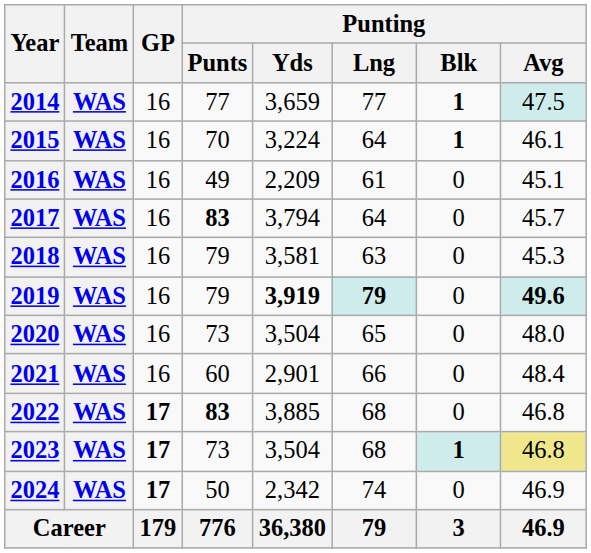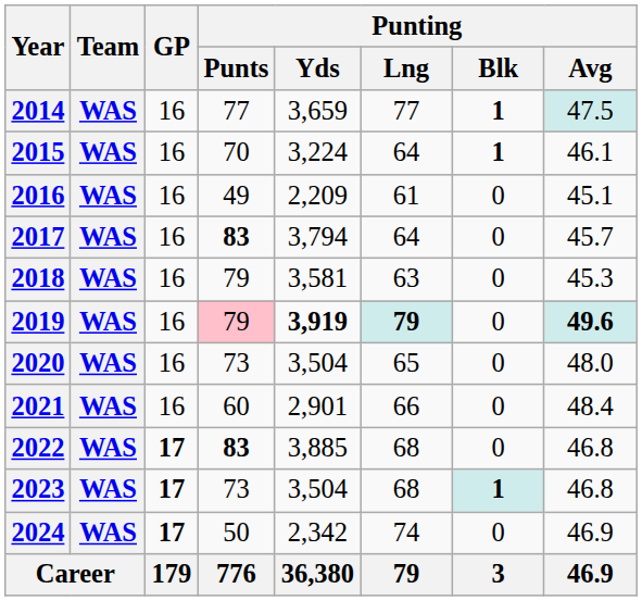2019 | Punting / Punts: no background -> pink background
2023 | Punting / Avg: khaki background -> no background
